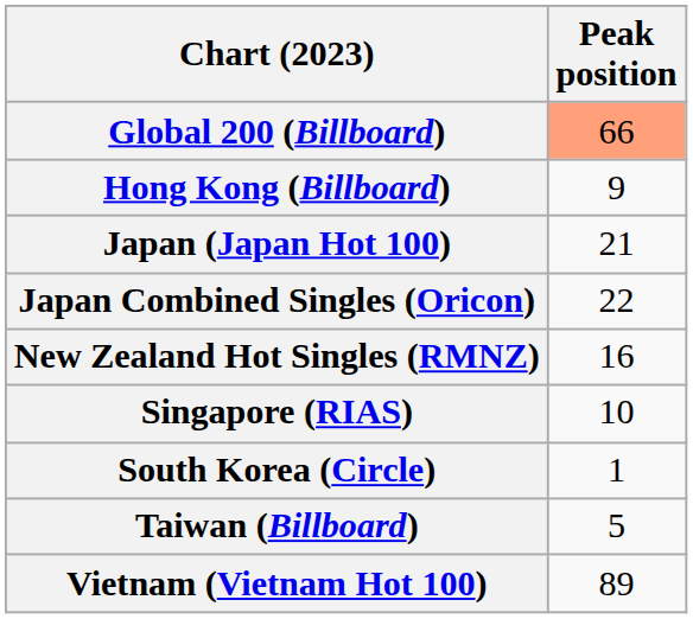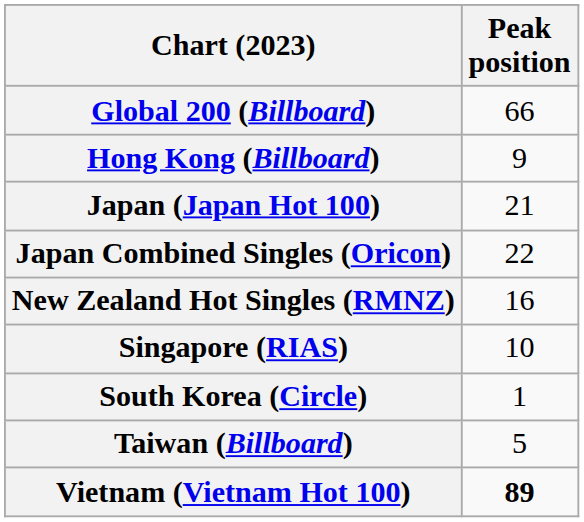Global 200 (Billboard) | Peak position: lightsalmon background -> no background
Vietnam (Vietnam Hot 100) | Peak position: normal -> bold
